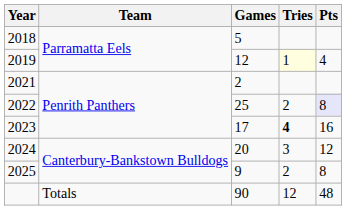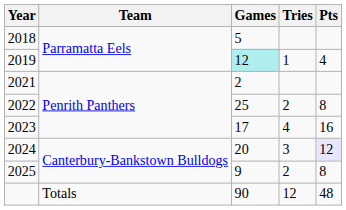2019 | Games: no background -> paleturquoise background
2019 | Tries: lightyellow background -> no background
2022 | Pts: lavender background -> no background
2023 | Tries: bold -> normal
2024 | Pts: no background -> lavender background
